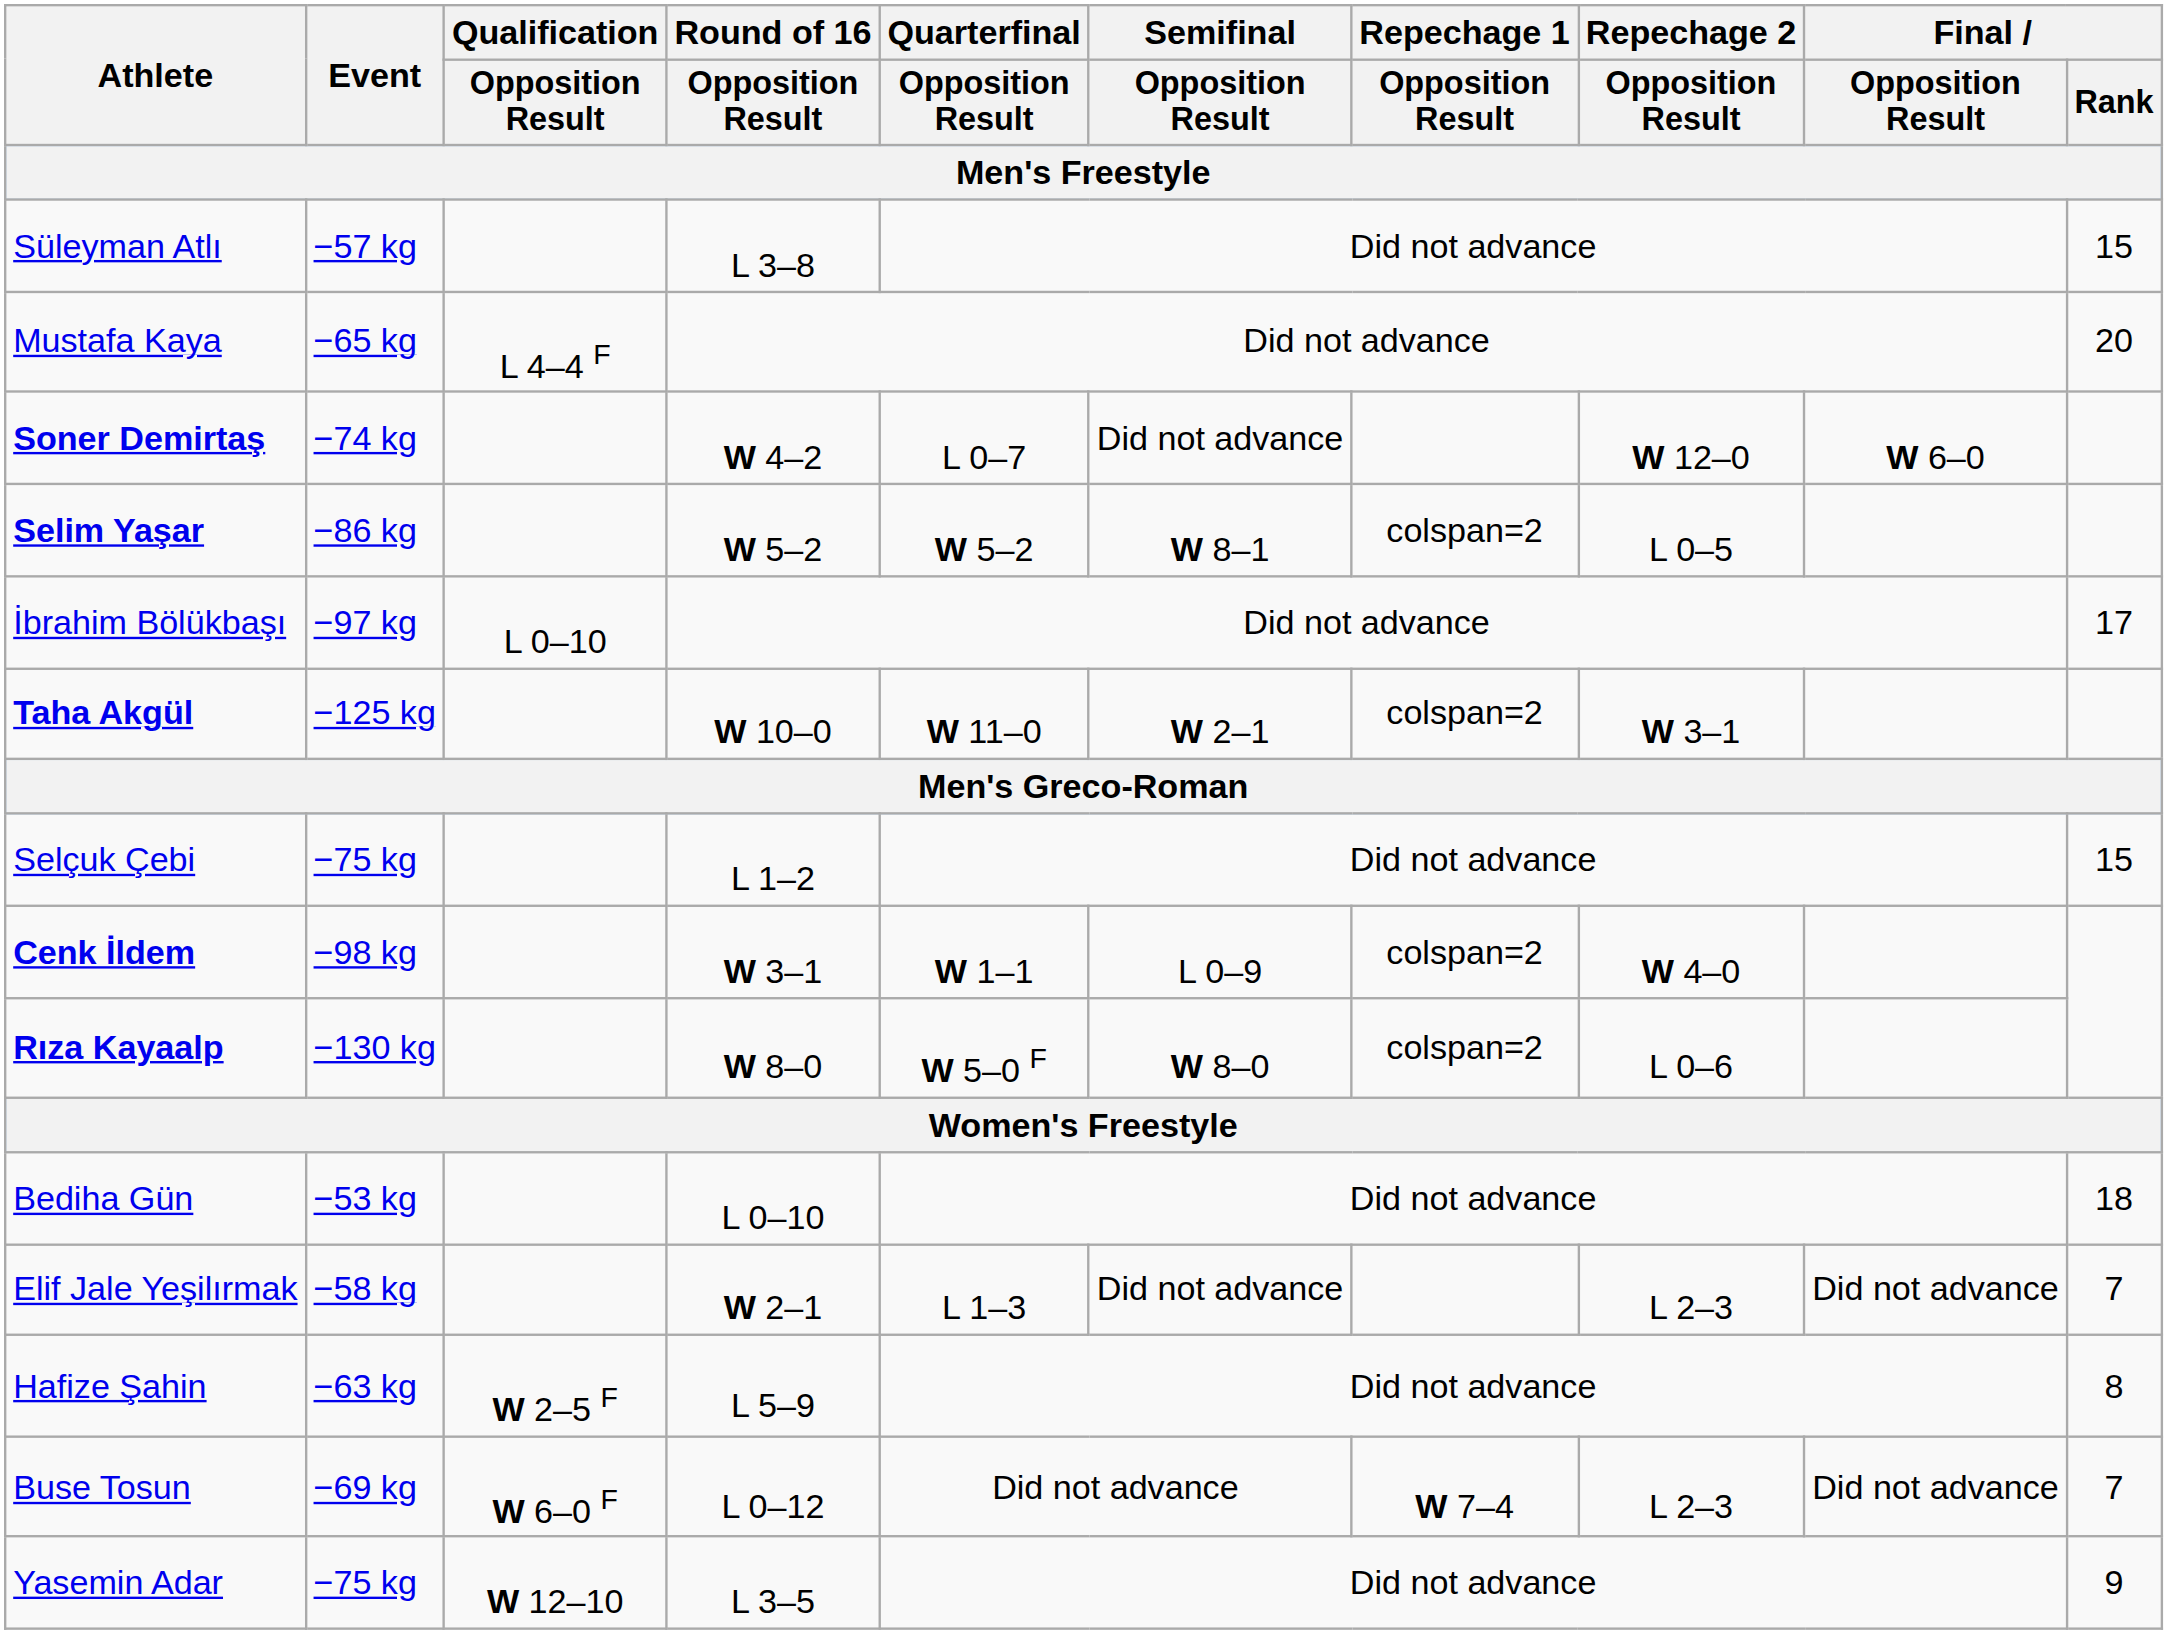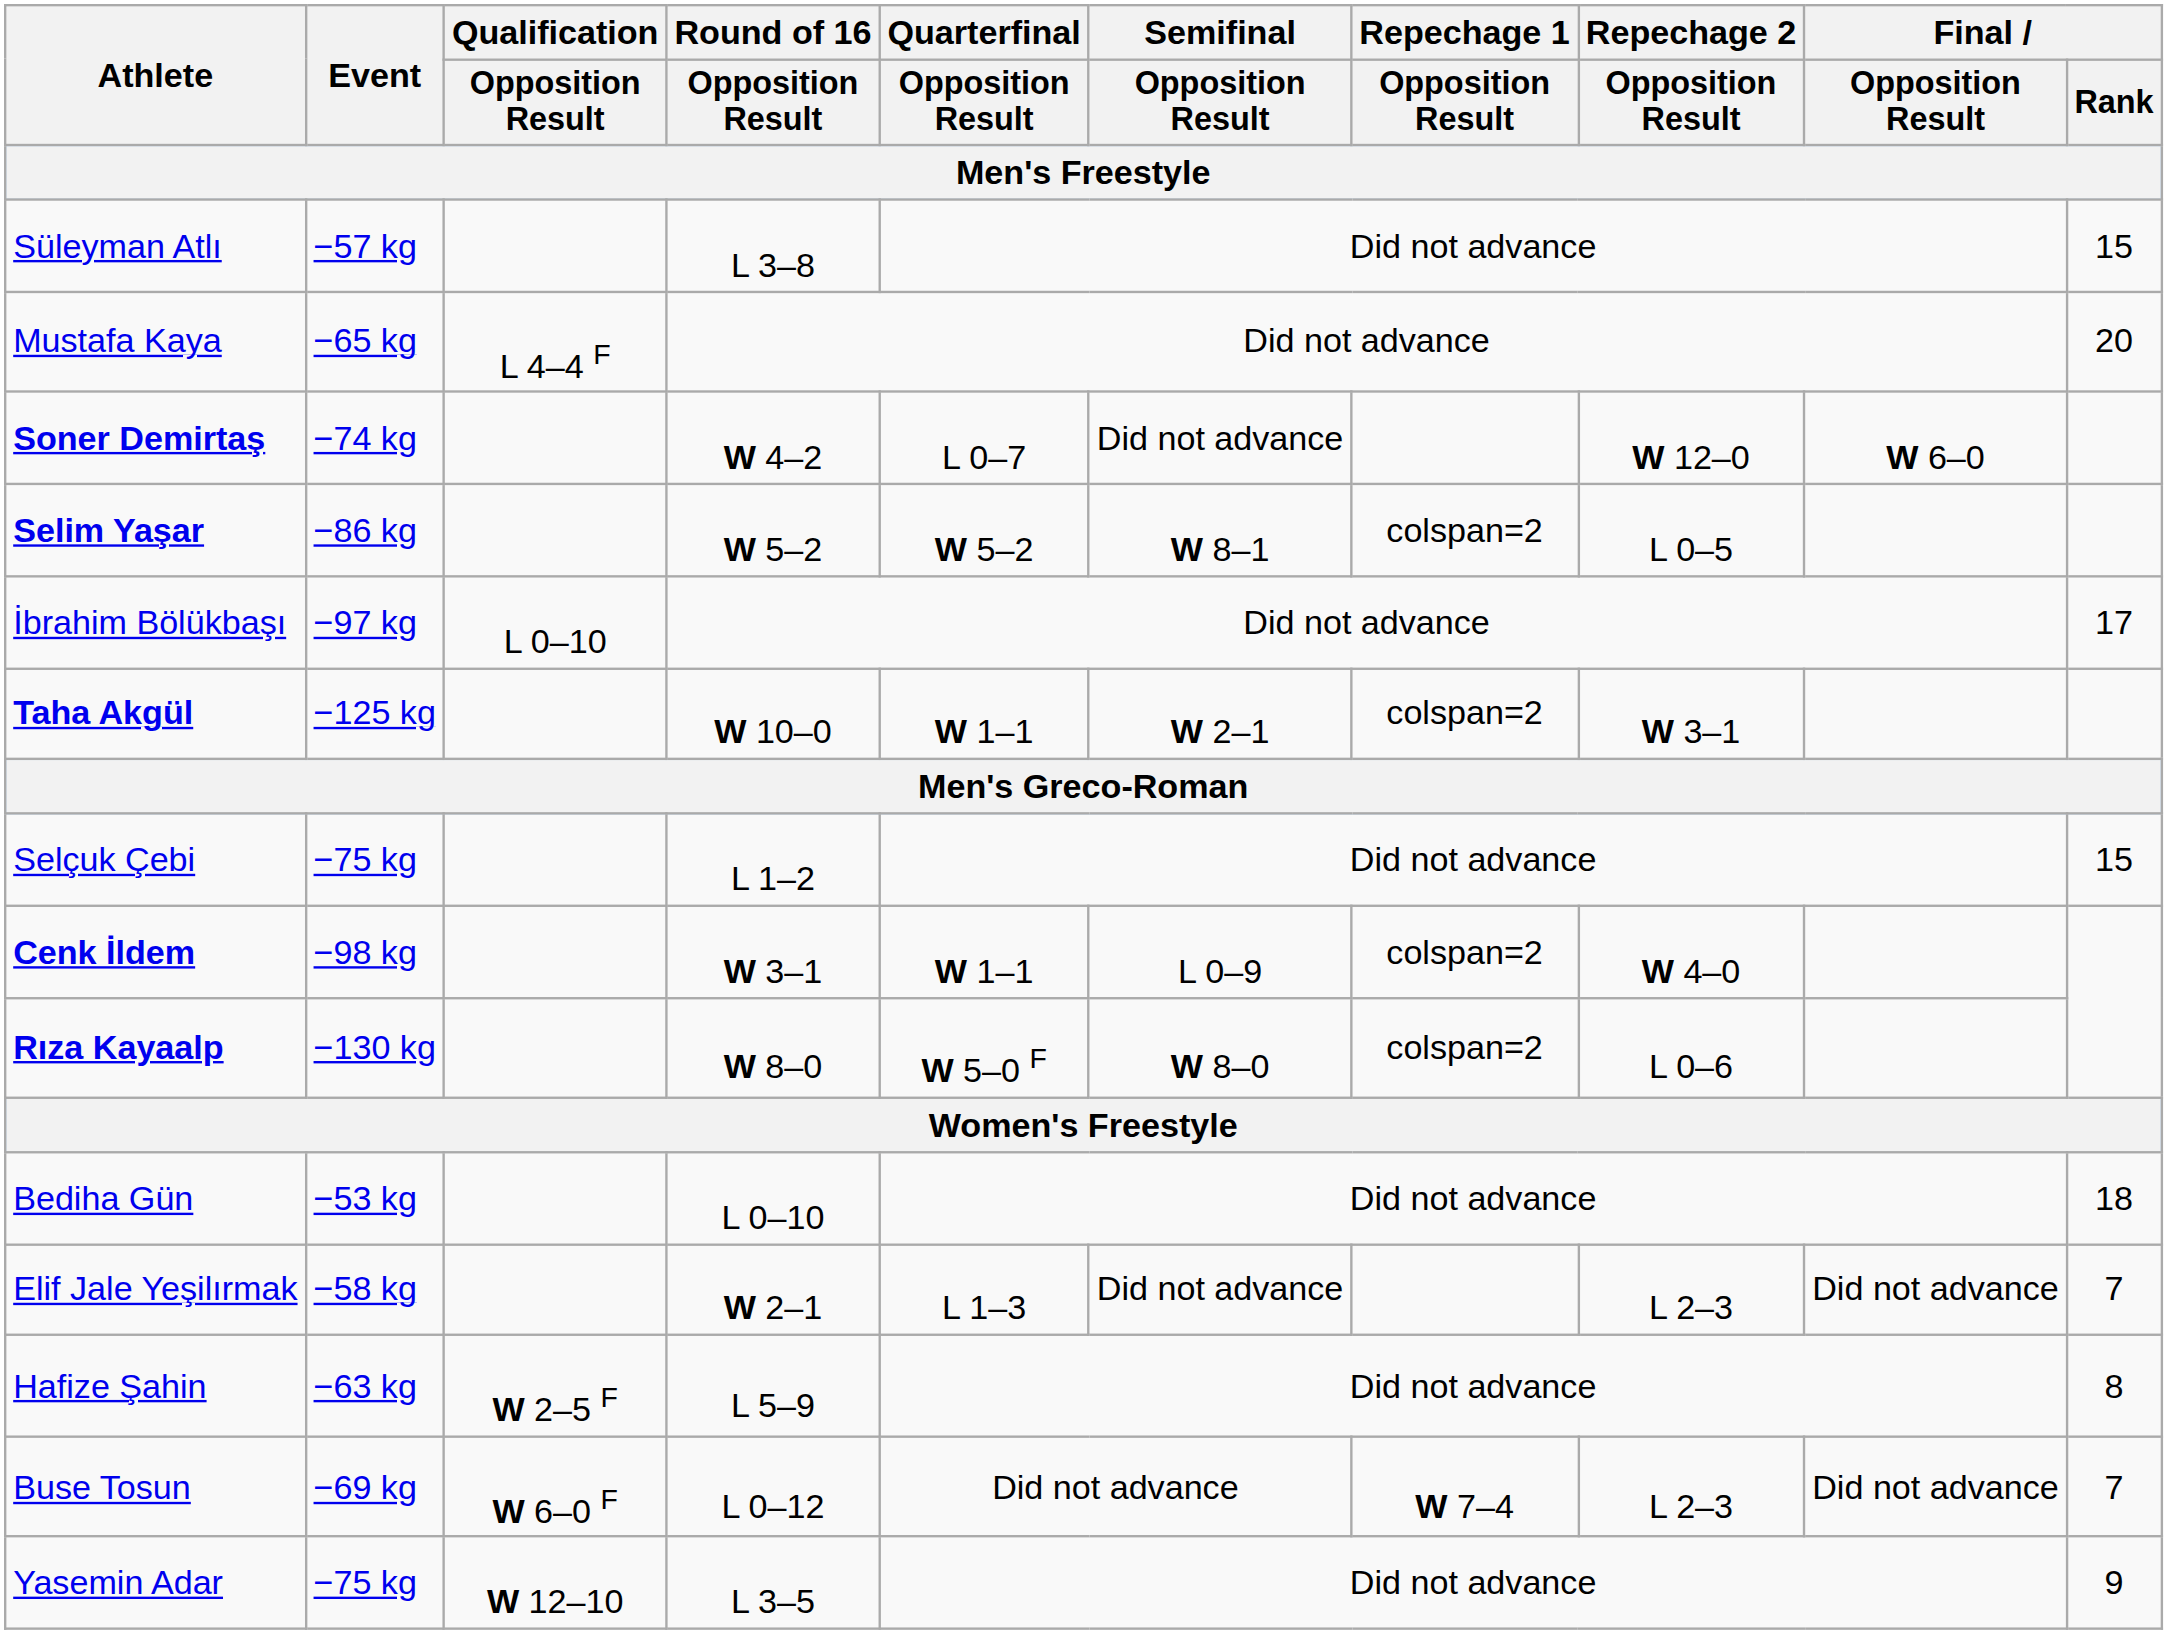Taha Akgül | Quarterfinal / Opposition Result: W 11–0 -> W 1–1
